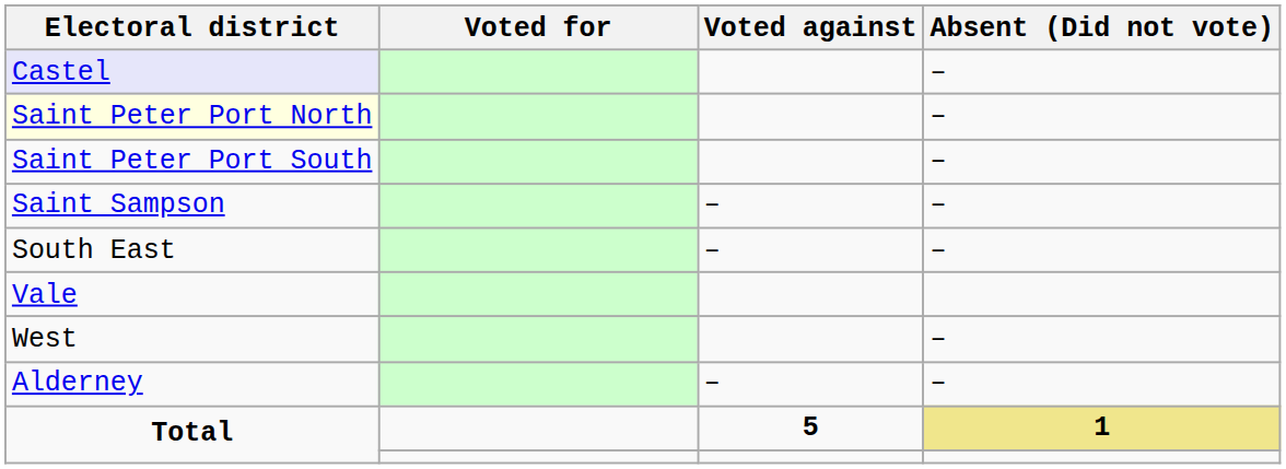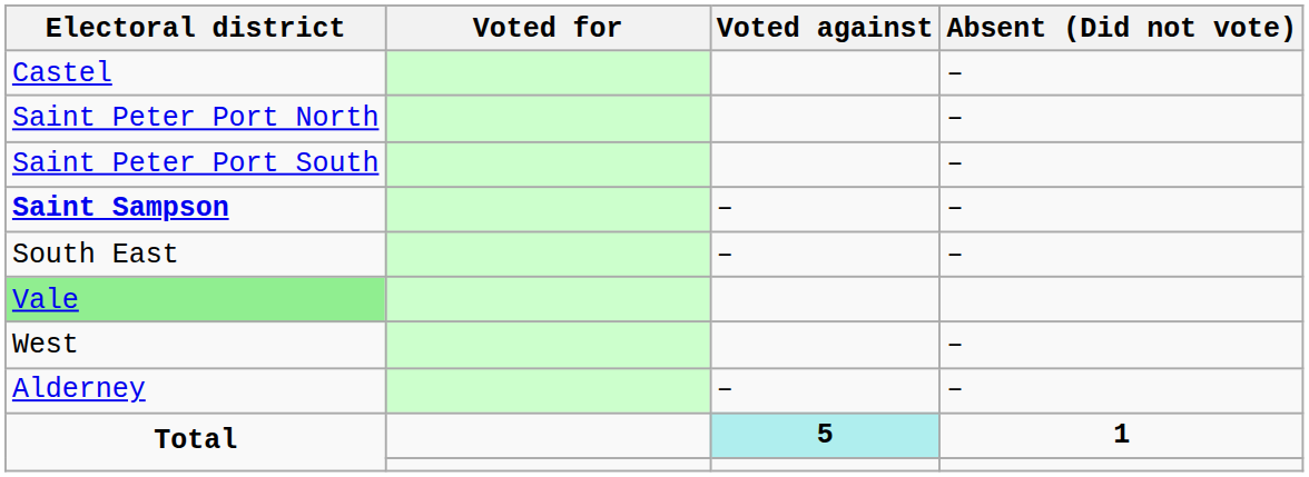Castel | Electoral district: lavender background -> no background
Saint Peter Port North | Electoral district: lightyellow background -> no background
Saint Sampson | Electoral district: normal -> bold
Vale | Electoral district: no background -> lightgreen background
Total / 5 | Voted against: no background -> paleturquoise background
Total / 5 | Absent (Did not vote): khaki background -> no background
